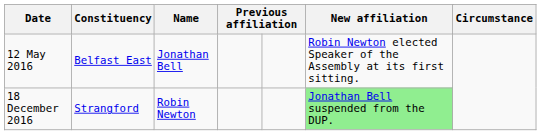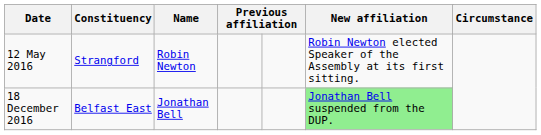12 May 2016 | Constituency: Belfast East -> Strangford
12 May 2016 | Name: Jonathan Bell -> Robin Newton
18 December 2016 | Constituency: Strangford -> Belfast East
18 December 2016 | Name: Robin Newton -> Jonathan Bell
